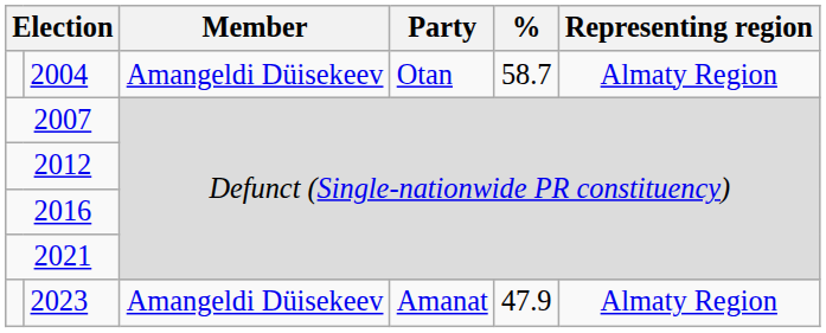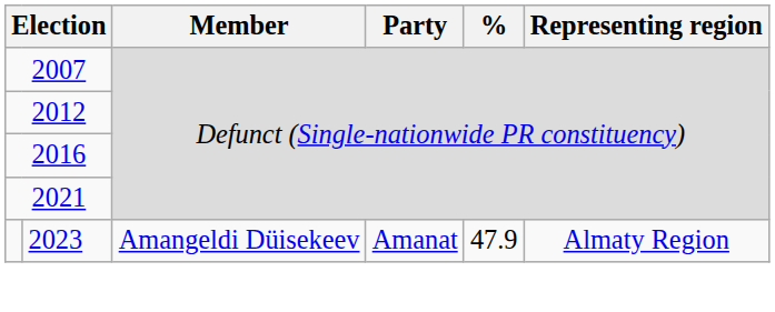- row: 2004 | Amangeldi Düisekeev | Otan | 58.7 | Almaty Region
